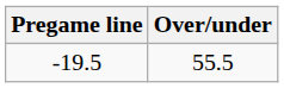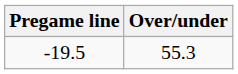-19.5 | Over/under: 55.5 -> 55.3
